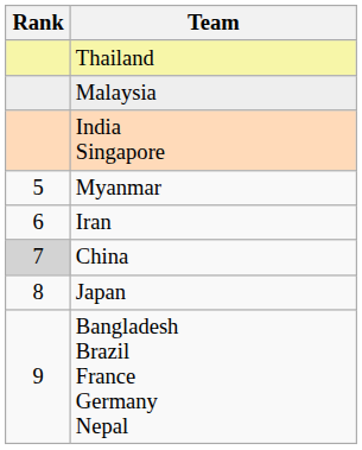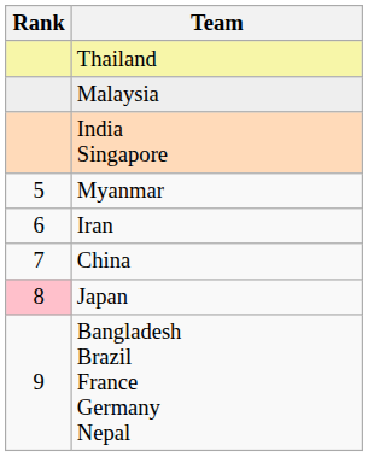China | Rank: lightgrey background -> no background
Japan | Rank: no background -> pink background
